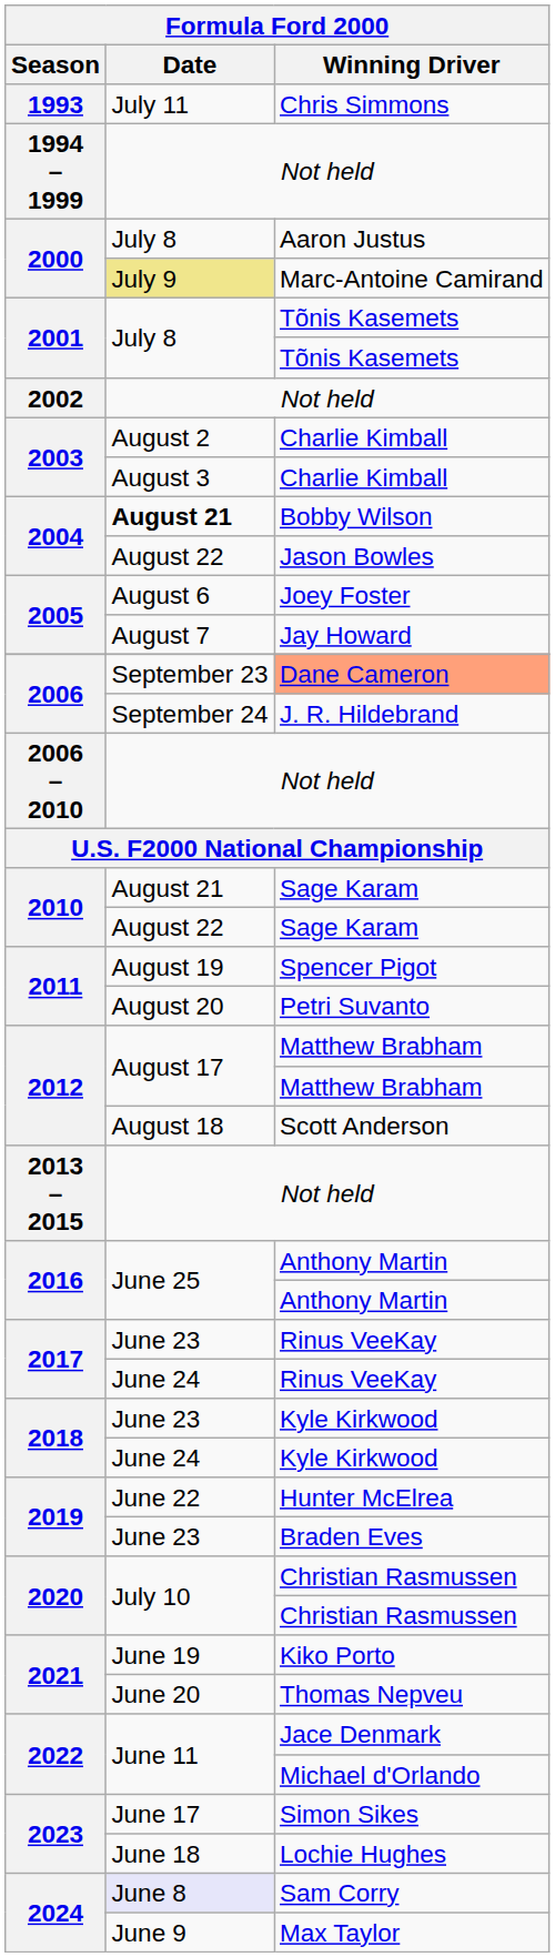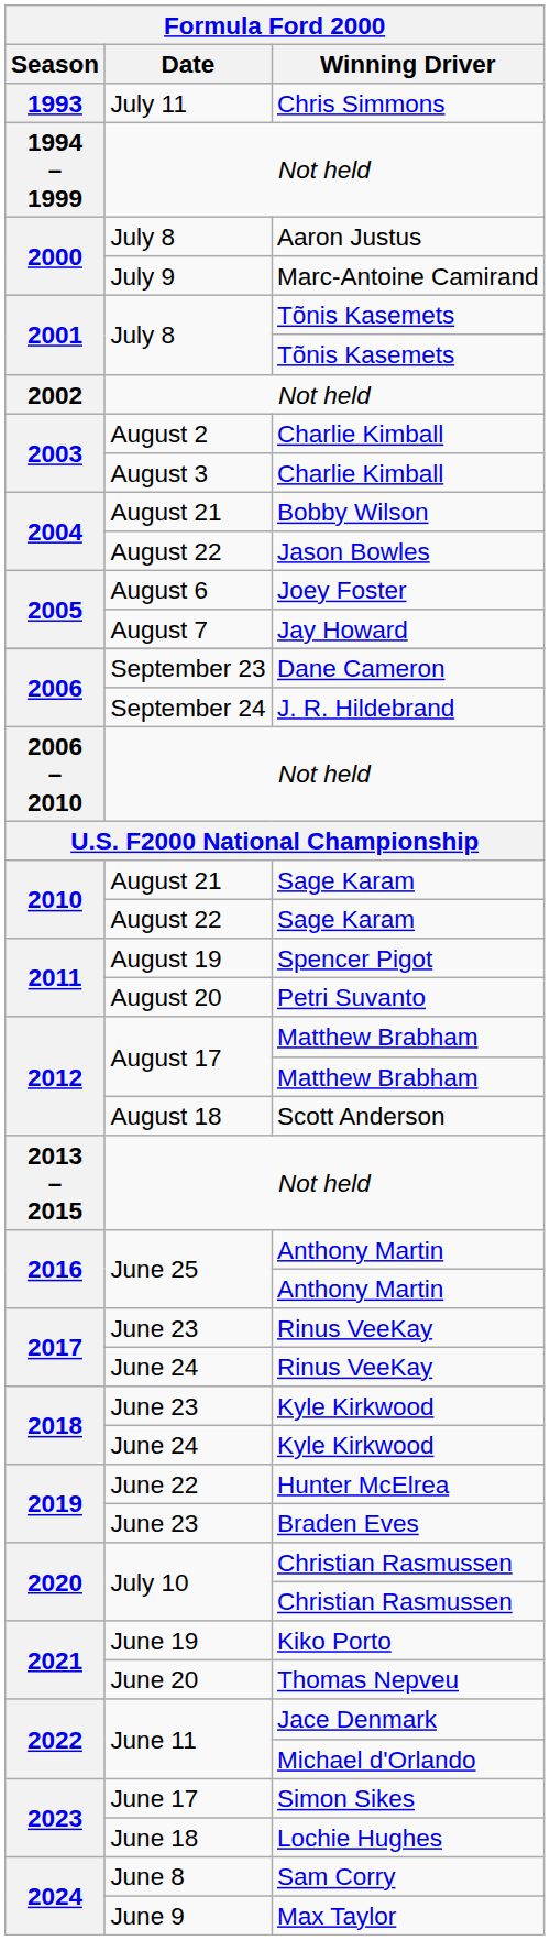Marc-Antoine Camirand | Date: khaki background -> no background
Bobby Wilson | Date: bold -> normal
Dane Cameron | Winning Driver: lightsalmon background -> no background
Sam Corry | Date: lavender background -> no background
